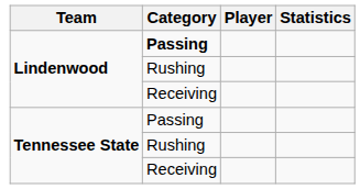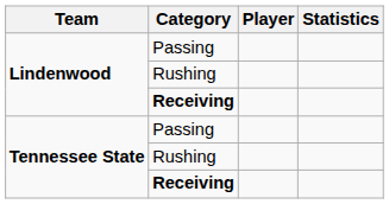Lindenwood / Passing | Category: bold -> normal
Lindenwood / Receiving | Category: normal -> bold
Tennessee State / Receiving | Category: normal -> bold
